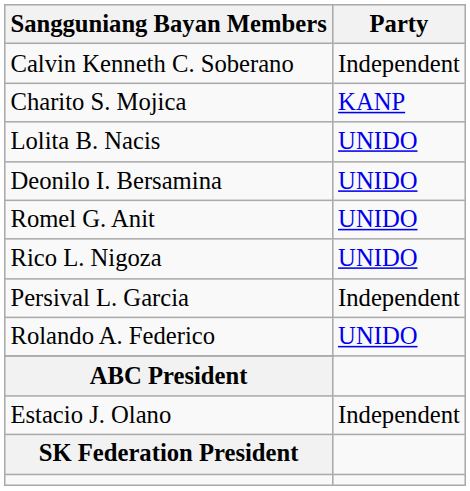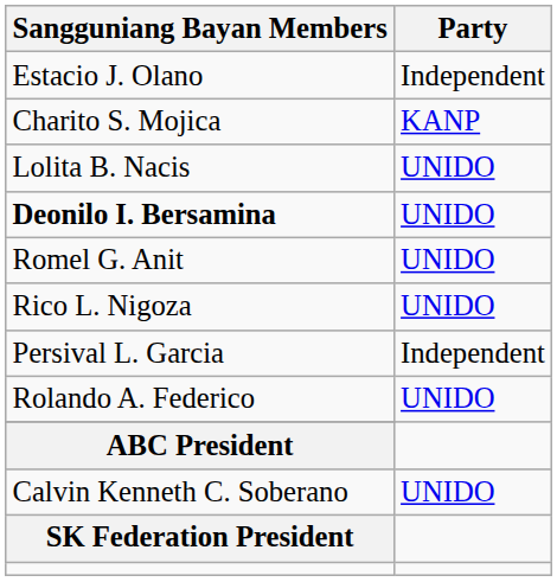row 2 | Sangguniang Bayan Members: Calvin Kenneth C. Soberano -> Estacio J. Olano
row 5 | Sangguniang Bayan Members: normal -> bold
row 11 | Sangguniang Bayan Members: Estacio J. Olano -> Calvin Kenneth C. Soberano
row 11 | Party: Independent -> UNIDO
